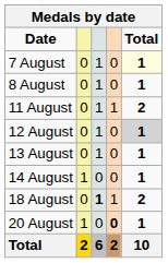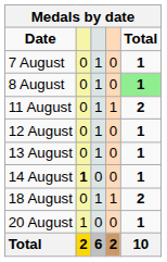7 August | Total: lightyellow background -> no background
8 August | Total: no background -> lightgreen background
12 August | Total: lightgrey background -> no background
14 August | column 2: normal -> bold
18 August | column 3: bold -> normal
20 August | column 4: bold -> normal
